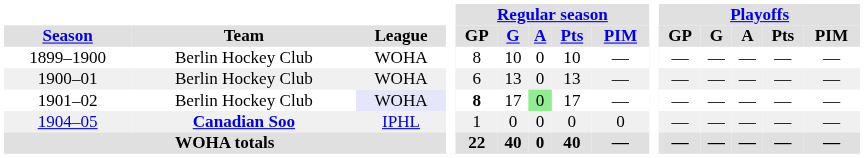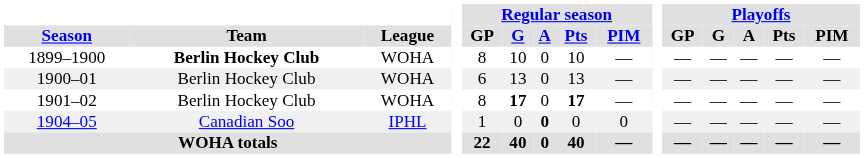1899–1900 | Team: normal -> bold
1901–02 | League: lavender background -> no background
1901–02 | Regular season / GP: bold -> normal
1901–02 | Regular season / G: normal -> bold
1901–02 | Regular season / A: lightgreen background -> no background
1901–02 | Regular season / Pts: normal -> bold
1904–05 | Team: bold -> normal
1904–05 | Regular season / A: normal -> bold
